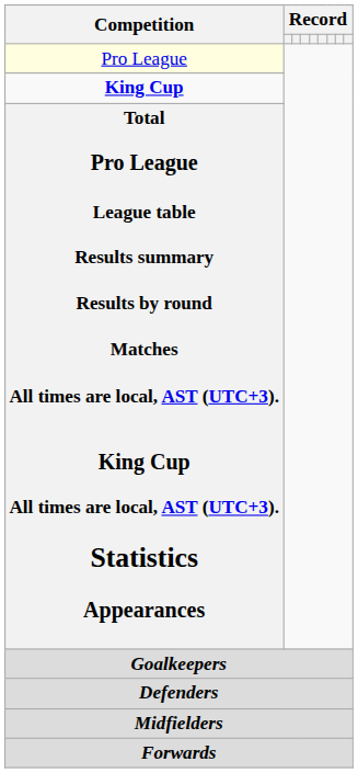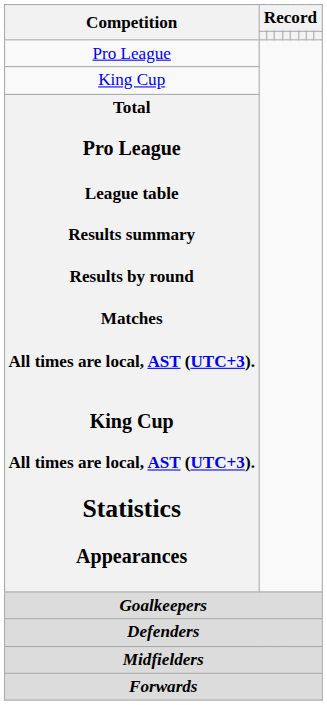Pro League | Competition: lightyellow background -> no background
King Cup | Competition: bold -> normal
